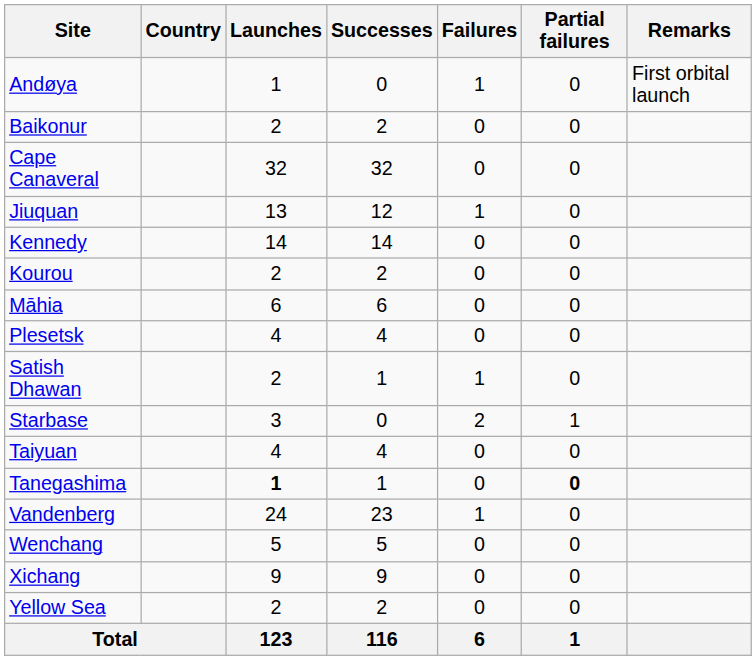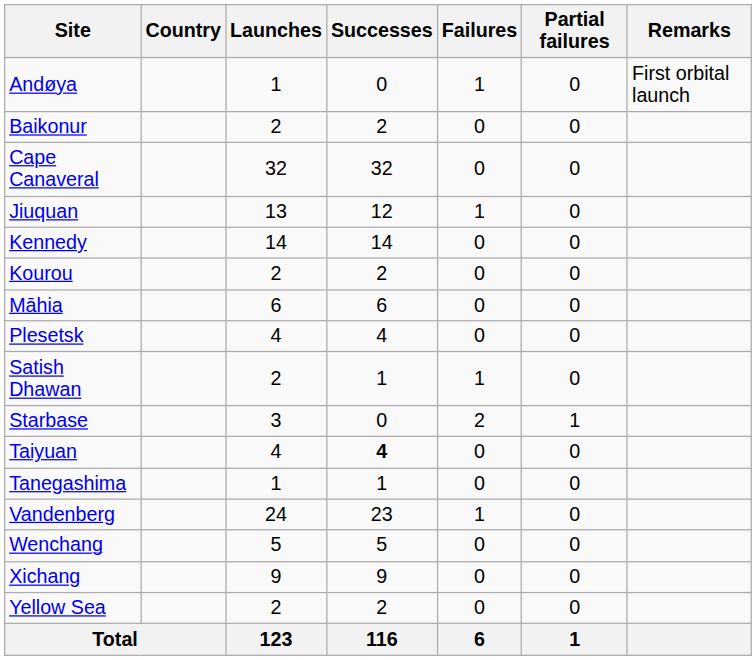Taiyuan | Successes: normal -> bold
Tanegashima | Launches: bold -> normal
Tanegashima | Partial failures: bold -> normal
